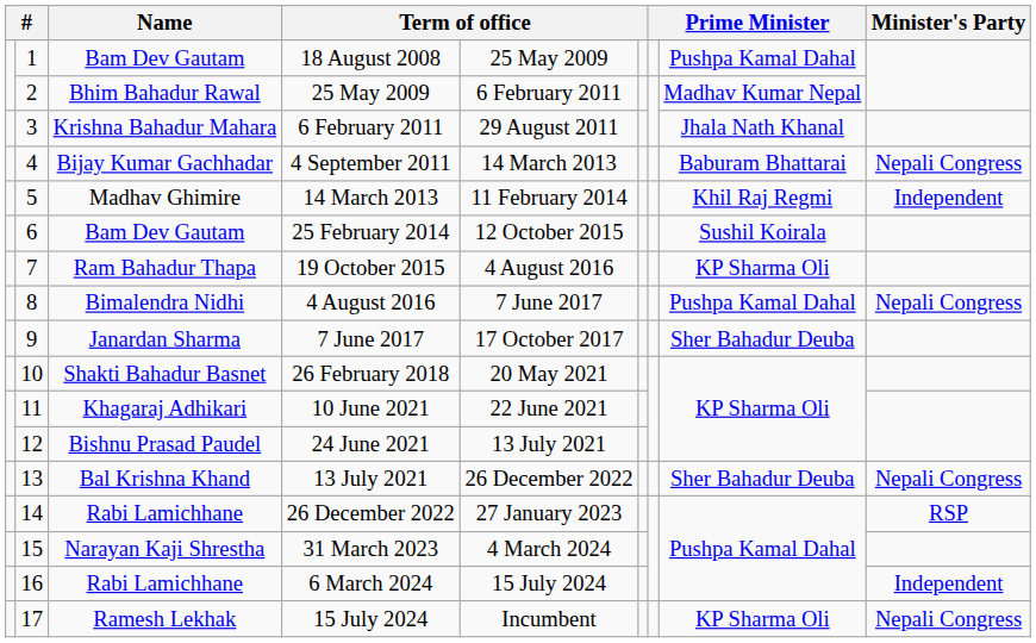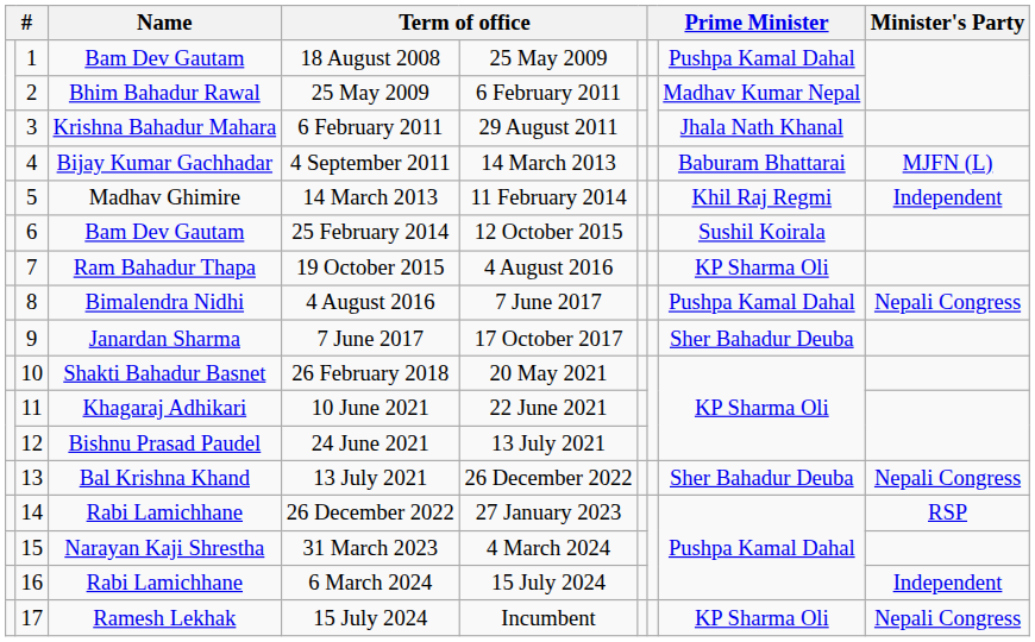4 September 2011 | Minister's Party: Nepali Congress -> MJFN (L)
